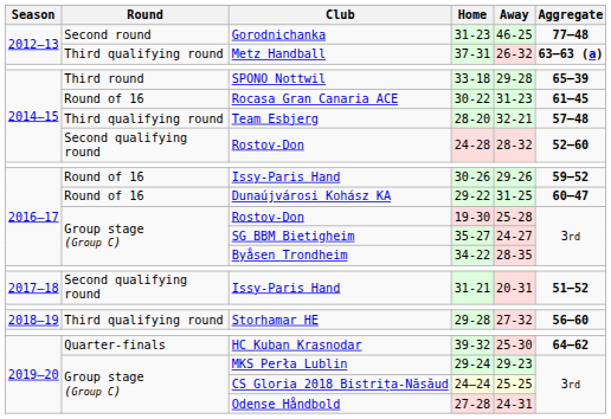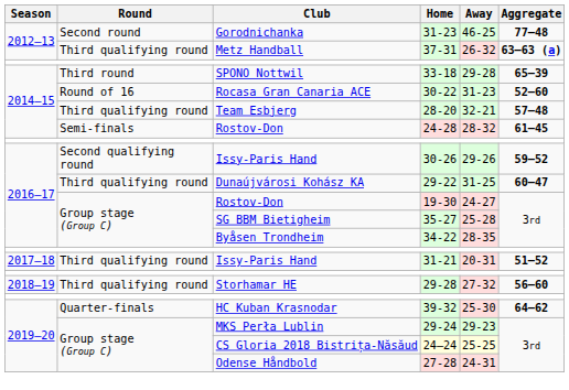30-22 | Aggregate: 61–45 -> 52–60
24-28 | Round: Second qualifying round -> Semi-finals
24-28 | Aggregate: 52–60 -> 61–45
30-26 | Round: Round of 16 -> Second qualifying round
29-22 | Round: Round of 16 -> Third qualifying round
19-30 | Away: 25-28 -> 24-27
35-27 | Away: 24-27 -> 25-28
31-21 | Round: Second qualifying round -> Third qualifying round
